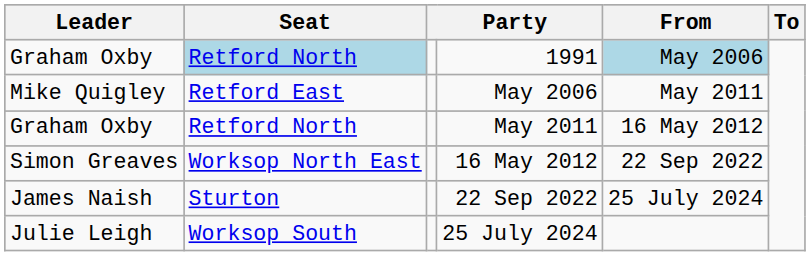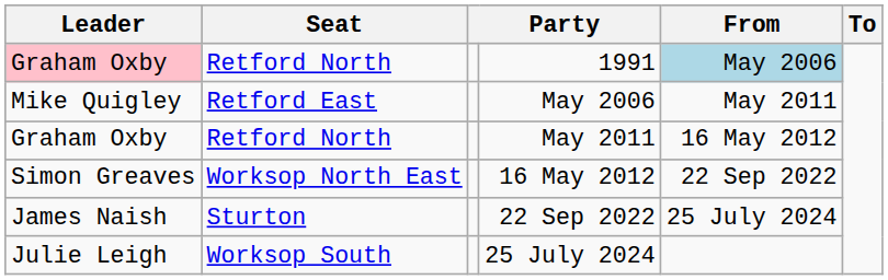1991 | Leader: no background -> pink background
1991 | Seat: lightblue background -> no background
